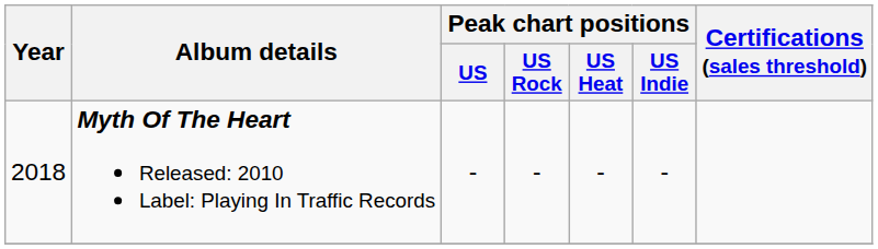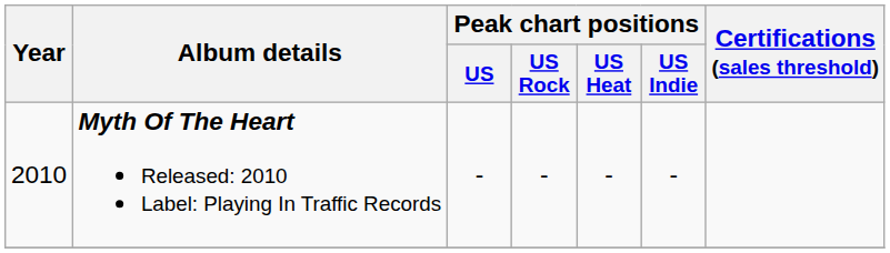row 3 | Year: 2018 -> 2010
